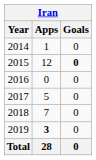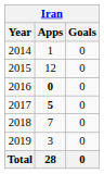2015 | Goals: bold -> normal
2016 | Apps: normal -> bold
2017 | Apps: normal -> bold
2019 | Apps: bold -> normal
